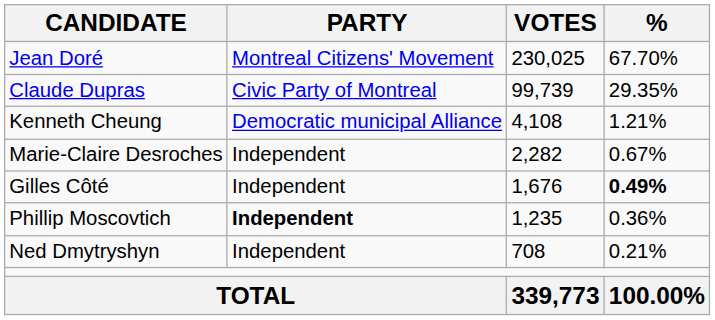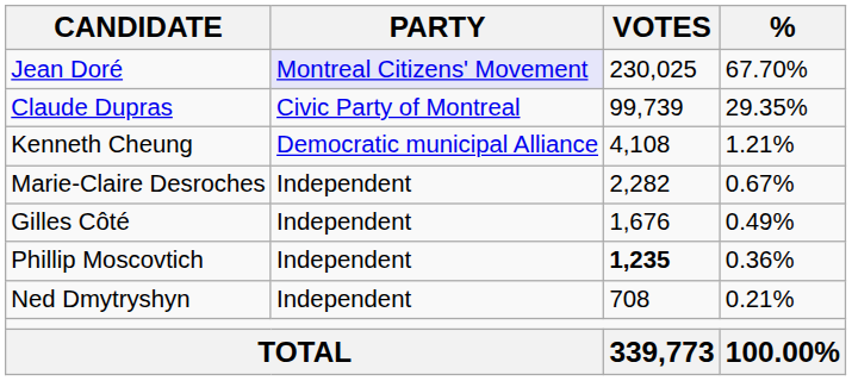Jean Doré | PARTY: no background -> lavender background
Gilles Côté | %: bold -> normal
Phillip Moscovtich | PARTY: bold -> normal
Phillip Moscovtich | VOTES: normal -> bold
